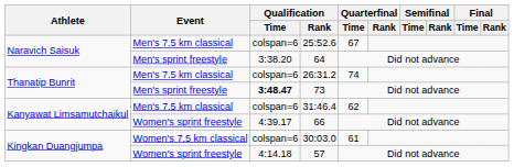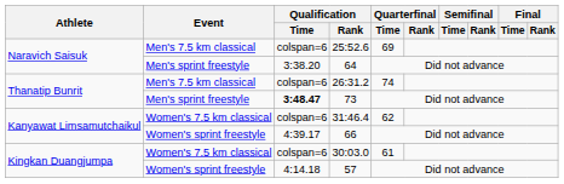25:52.6 | Quarterfinal / Time: 67 -> 69
31:46.4 | Event: Men's 7.5 km classical -> Women's 7.5 km classical
